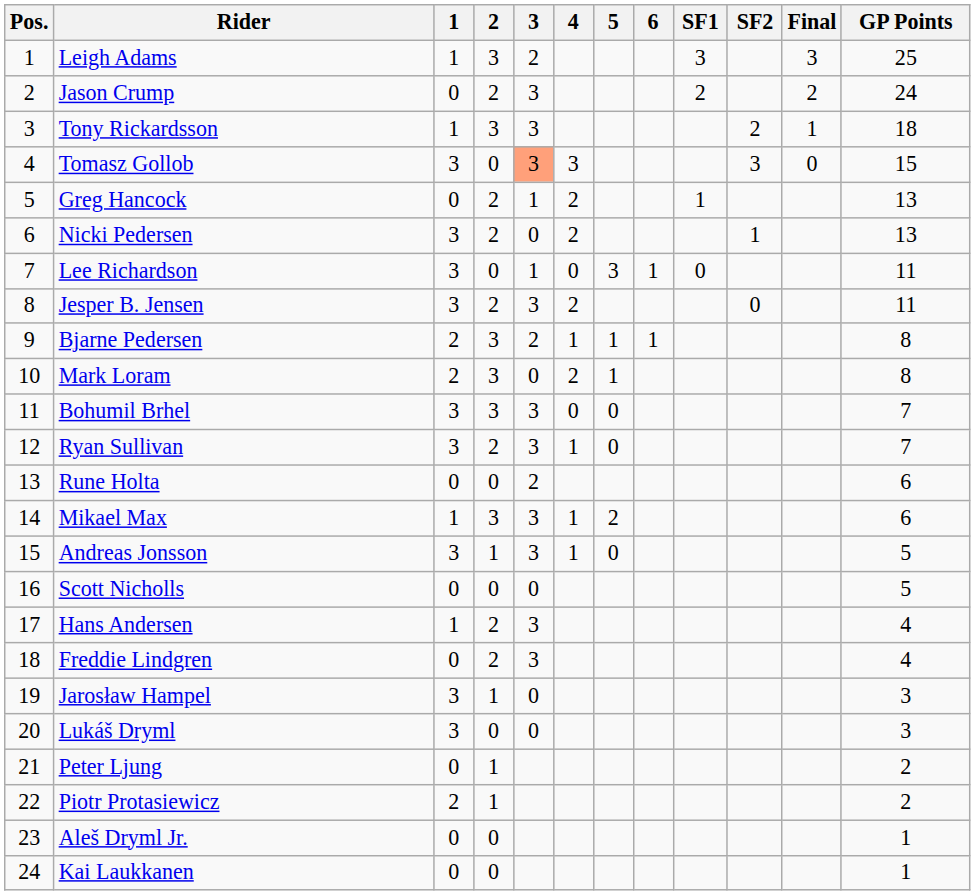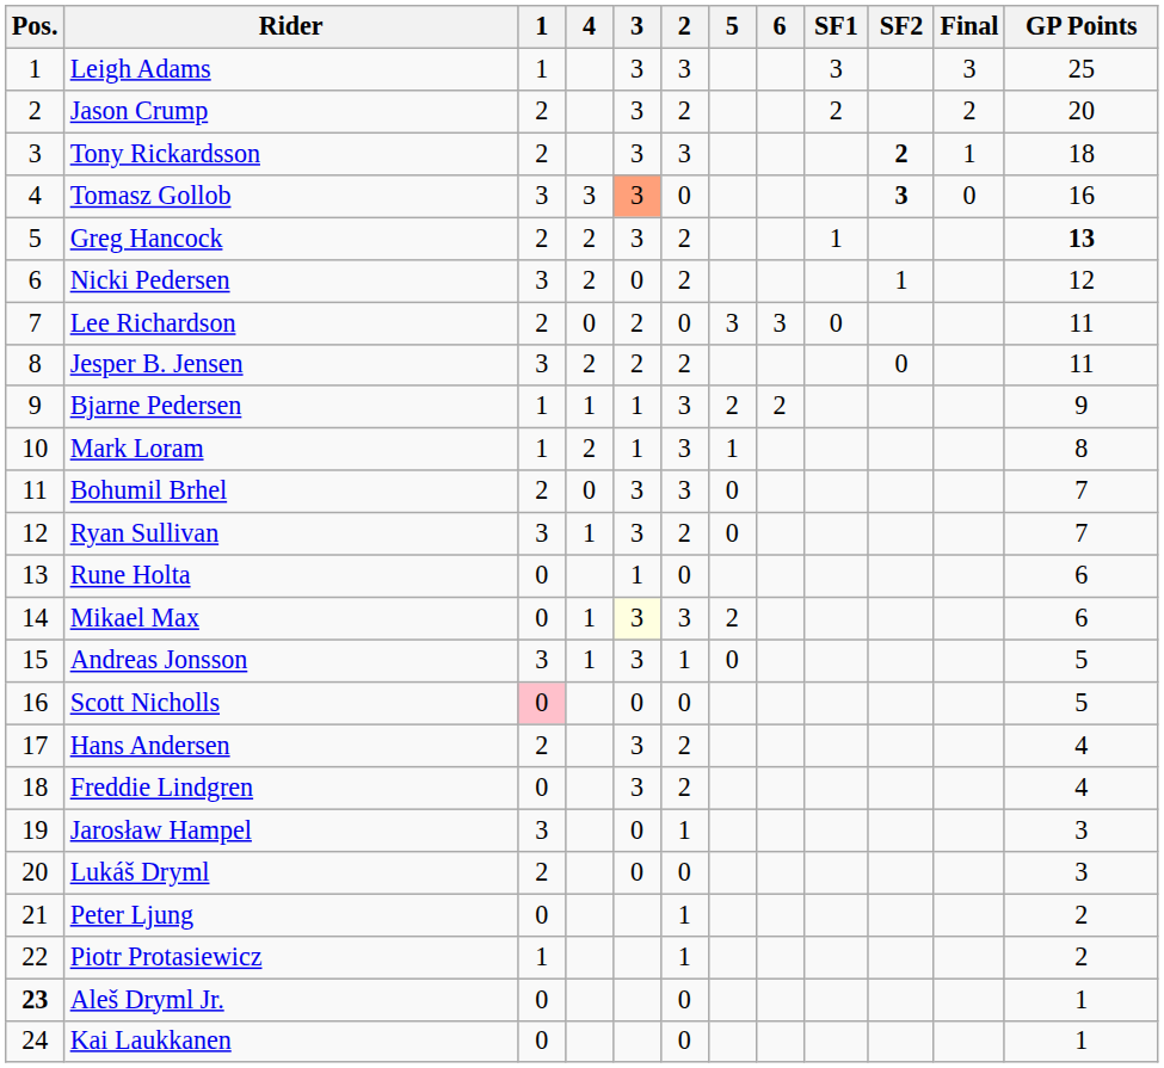columns swapped: 2 <-> 4
Leigh Adams | 3: 2 -> 3
Jason Crump | 1: 0 -> 2
Jason Crump | GP Points: 24 -> 20
Tony Rickardsson | 1: 1 -> 2
Tony Rickardsson | SF2: normal -> bold
Tomasz Gollob | SF2: normal -> bold
Tomasz Gollob | GP Points: 15 -> 16
Greg Hancock | 1: 0 -> 2
Greg Hancock | 3: 1 -> 3
Greg Hancock | GP Points: normal -> bold
Nicki Pedersen | GP Points: 13 -> 12
Lee Richardson | 1: 3 -> 2
Lee Richardson | 3: 1 -> 2
Lee Richardson | 6: 1 -> 3
Jesper B. Jensen | 3: 3 -> 2
Bjarne Pedersen | 1: 2 -> 1
Bjarne Pedersen | 3: 2 -> 1
Bjarne Pedersen | 5: 1 -> 2
Bjarne Pedersen | 6: 1 -> 2
Bjarne Pedersen | GP Points: 8 -> 9
Mark Loram | 1: 2 -> 1
Mark Loram | 3: 0 -> 1
Bohumil Brhel | 1: 3 -> 2
Rune Holta | 3: 2 -> 1
Mikael Max | 1: 1 -> 0
Mikael Max | 3: no background -> lightyellow background
Scott Nicholls | 1: no background -> pink background
Hans Andersen | 1: 1 -> 2
Lukáš Dryml | 1: 3 -> 2
Piotr Protasiewicz | 1: 2 -> 1
Aleš Dryml Jr. | Pos.: normal -> bold
